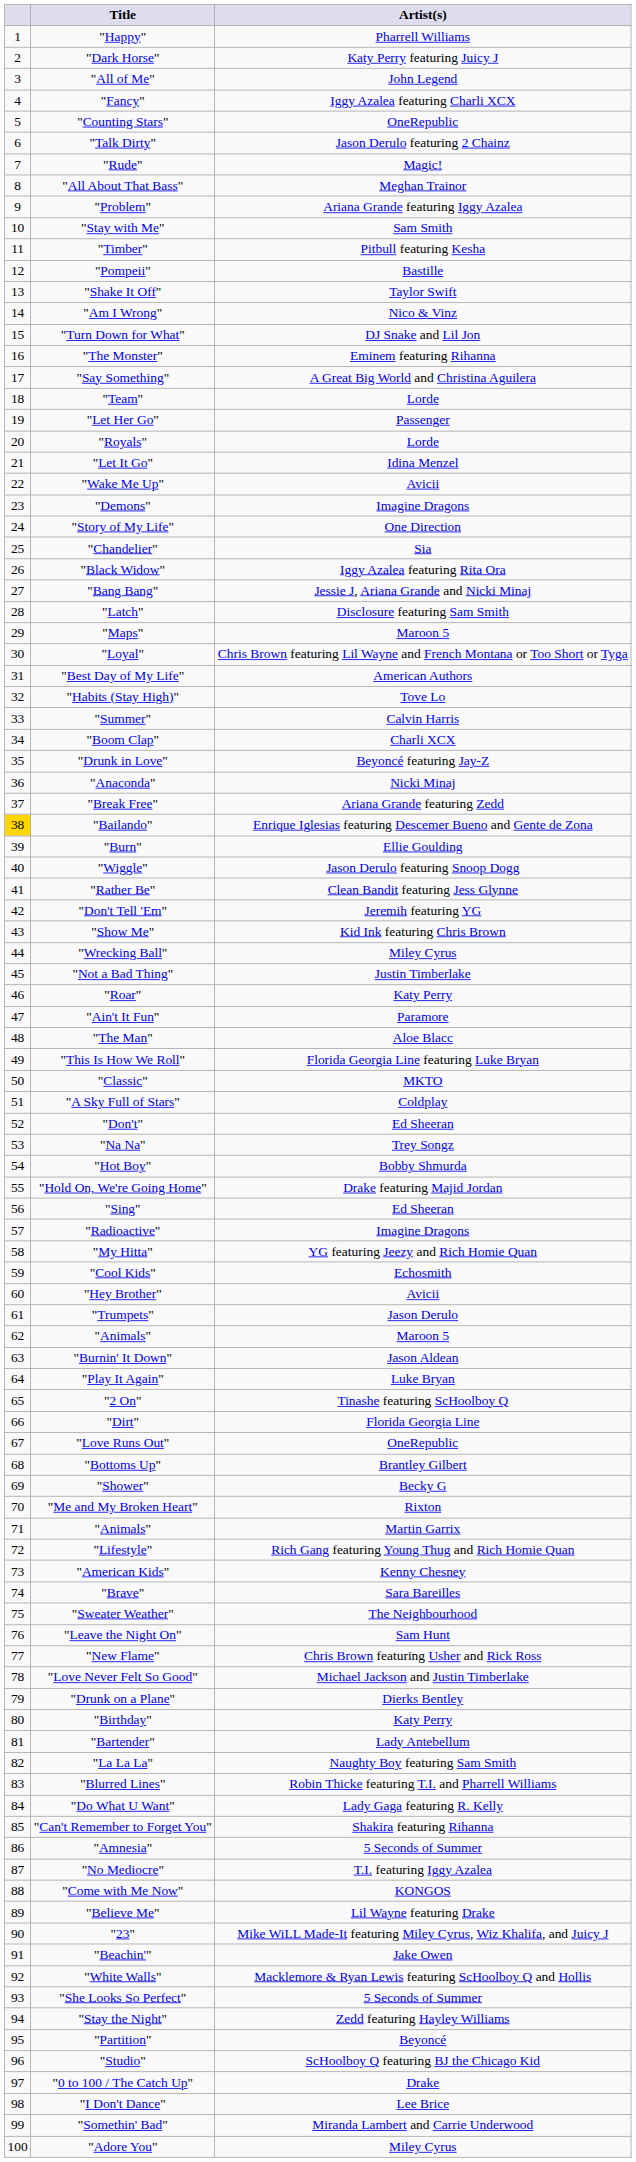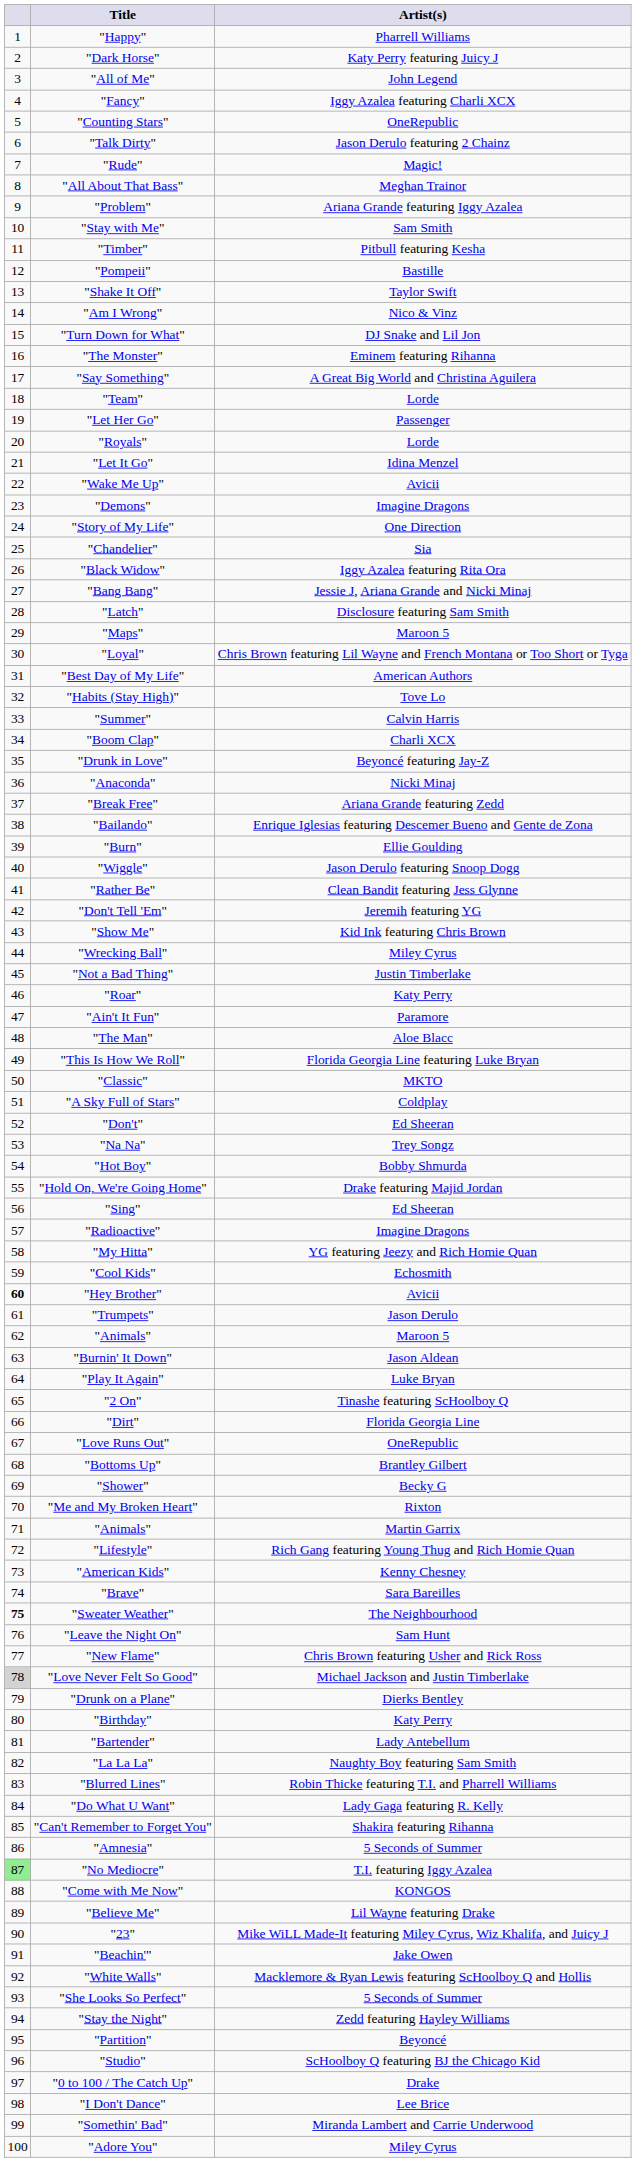"Bailando" | column 1: gold background -> no background
"Hey Brother" | column 1: normal -> bold
"Sweater Weather" | column 1: normal -> bold
"Love Never Felt So Good" | column 1: no background -> lightgrey background
"No Mediocre" | column 1: no background -> lightgreen background
